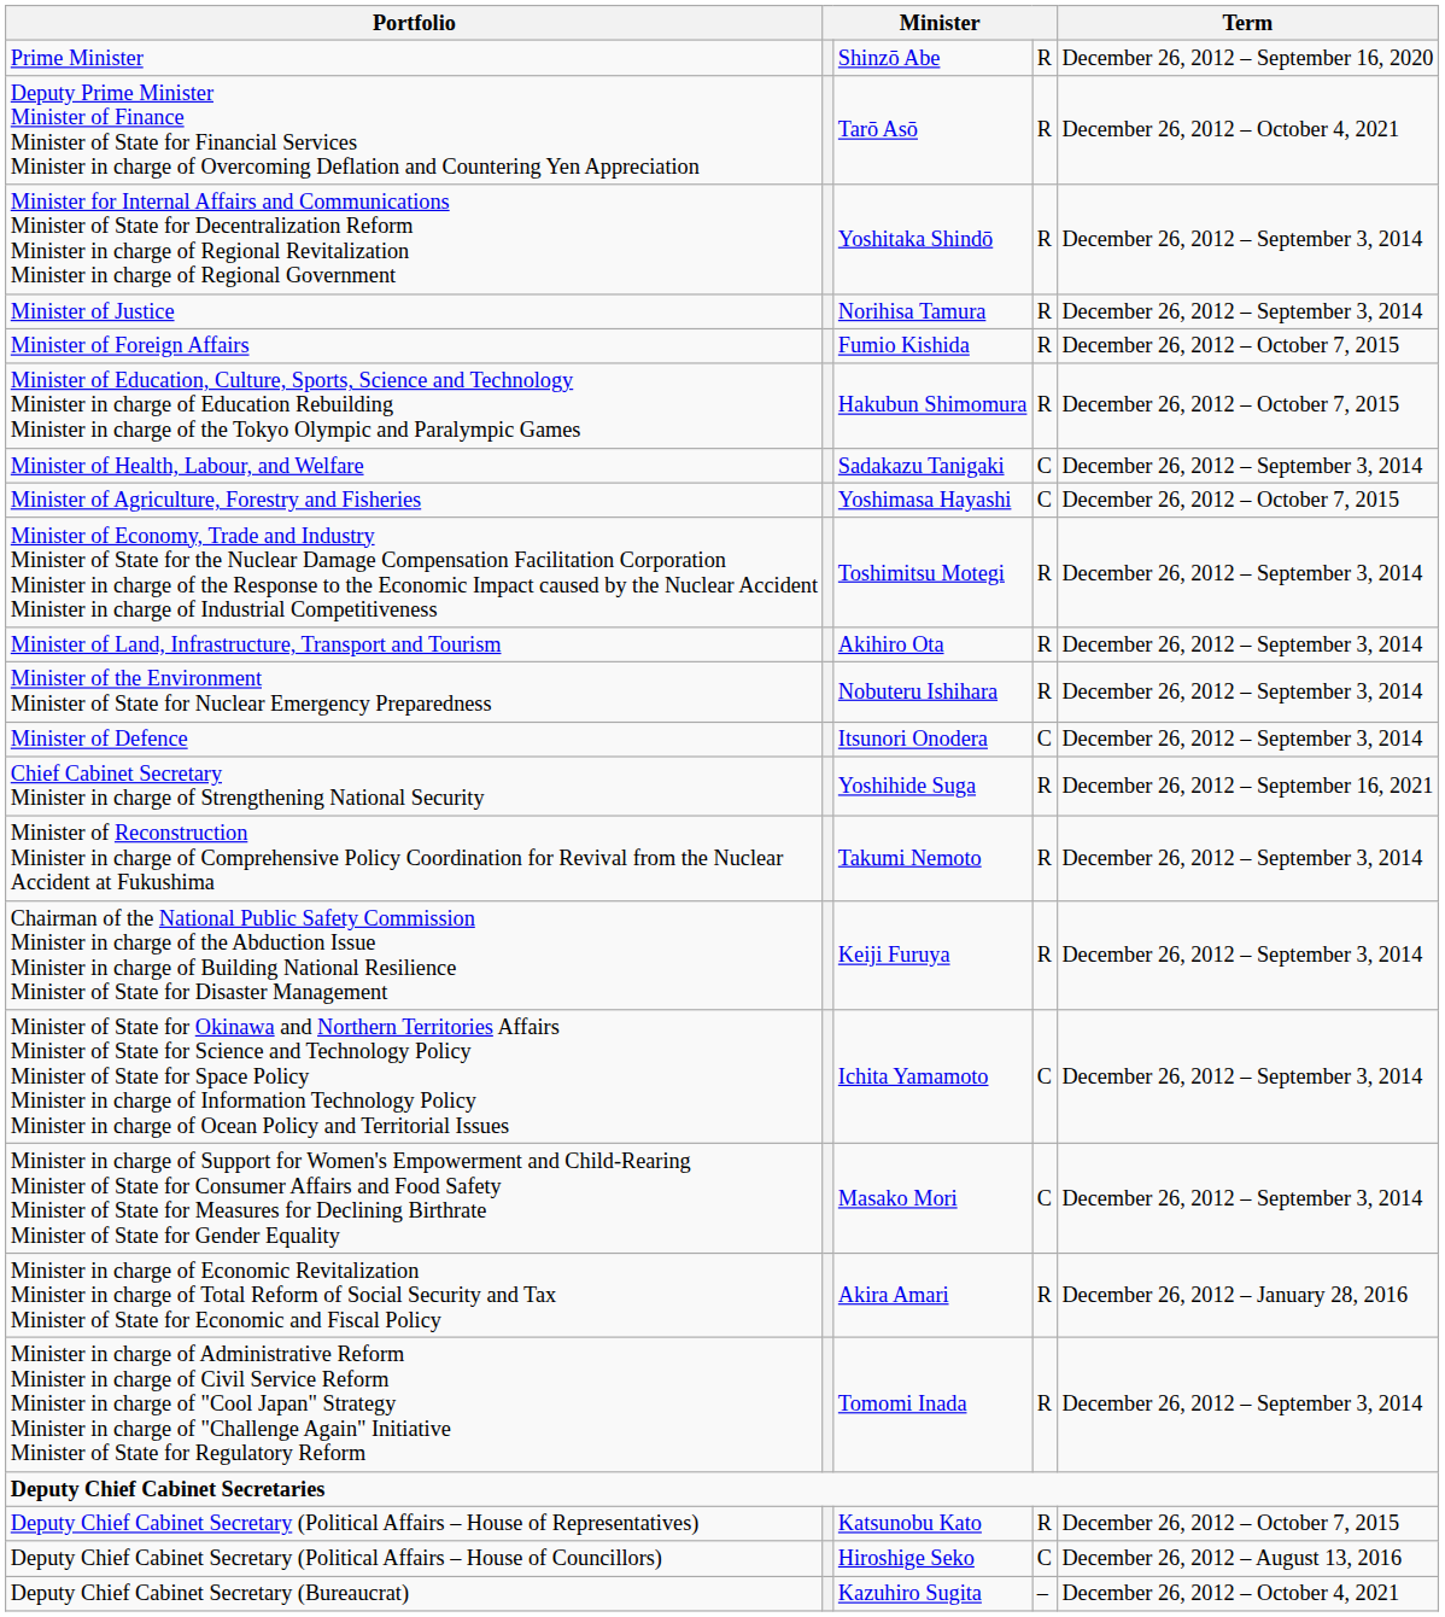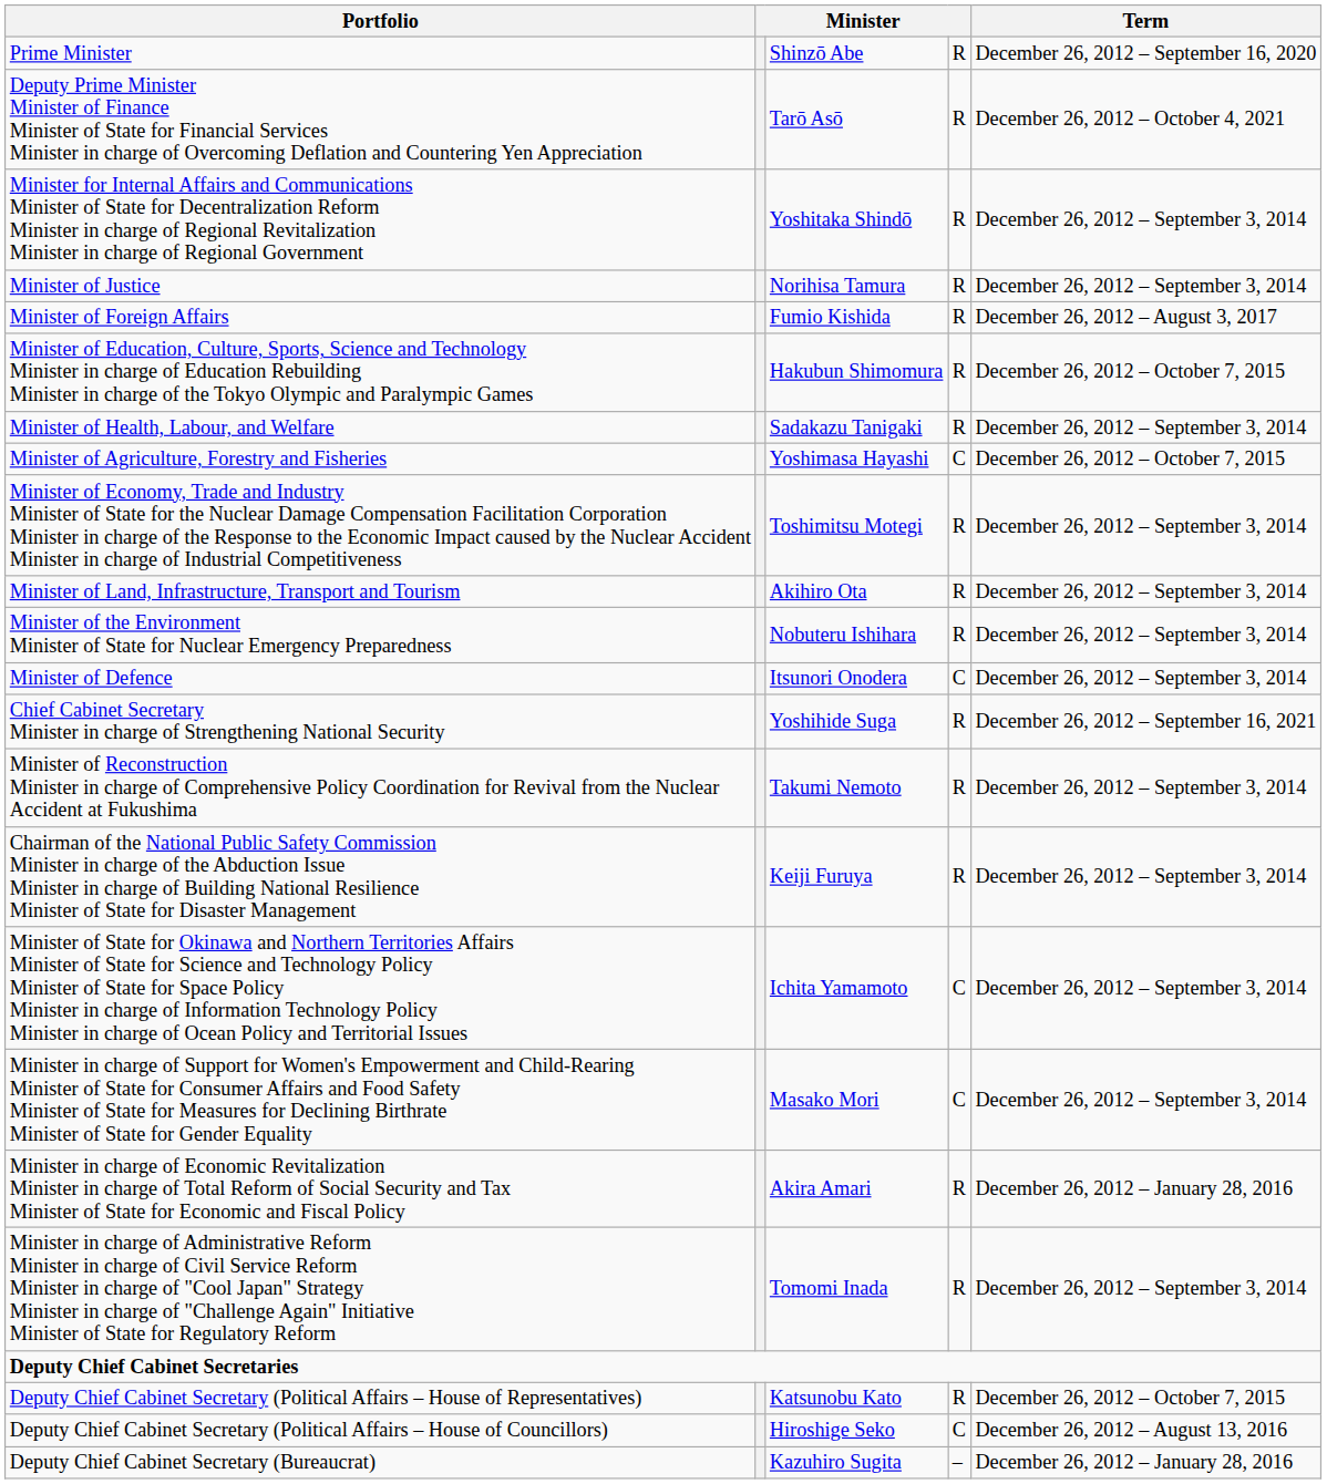Minister of Foreign Affairs | column 5: December 26, 2012 – October 7, 2015 -> December 26, 2012 – August 3, 2017
Minister of Health, Labour, and Welfare | column 4: C -> R
Deputy Chief Cabinet Secretary (Bureaucrat) | column 5: December 26, 2012 – October 4, 2021 -> December 26, 2012 – January 28, 2016
